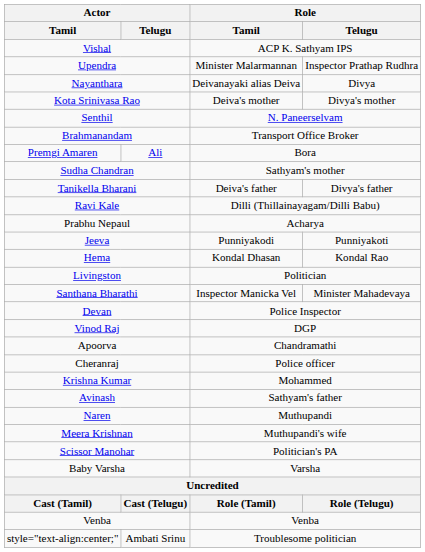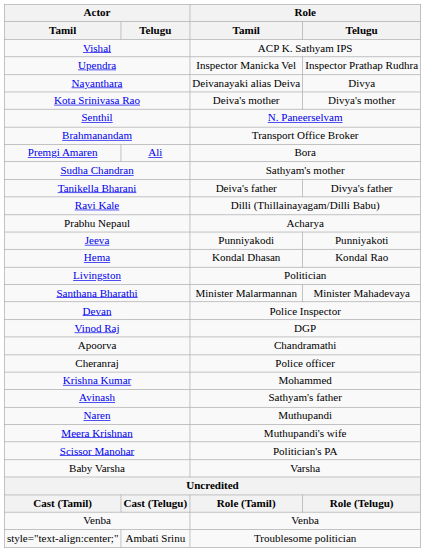Upendra | Role / Tamil: Minister Malarmannan -> Inspector Manicka Vel
Santhana Bharathi | Role / Tamil: Inspector Manicka Vel -> Minister Malarmannan
